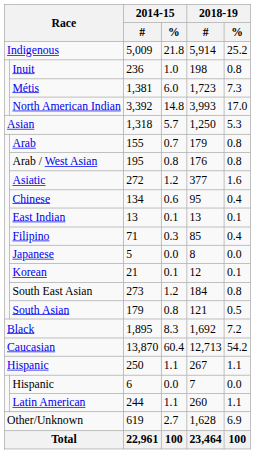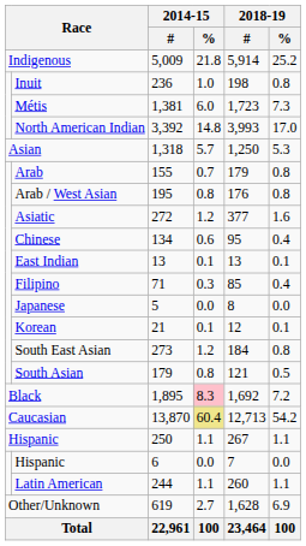Black | 2014-15 / %: no background -> pink background
Caucasian | 2014-15 / %: no background -> khaki background
